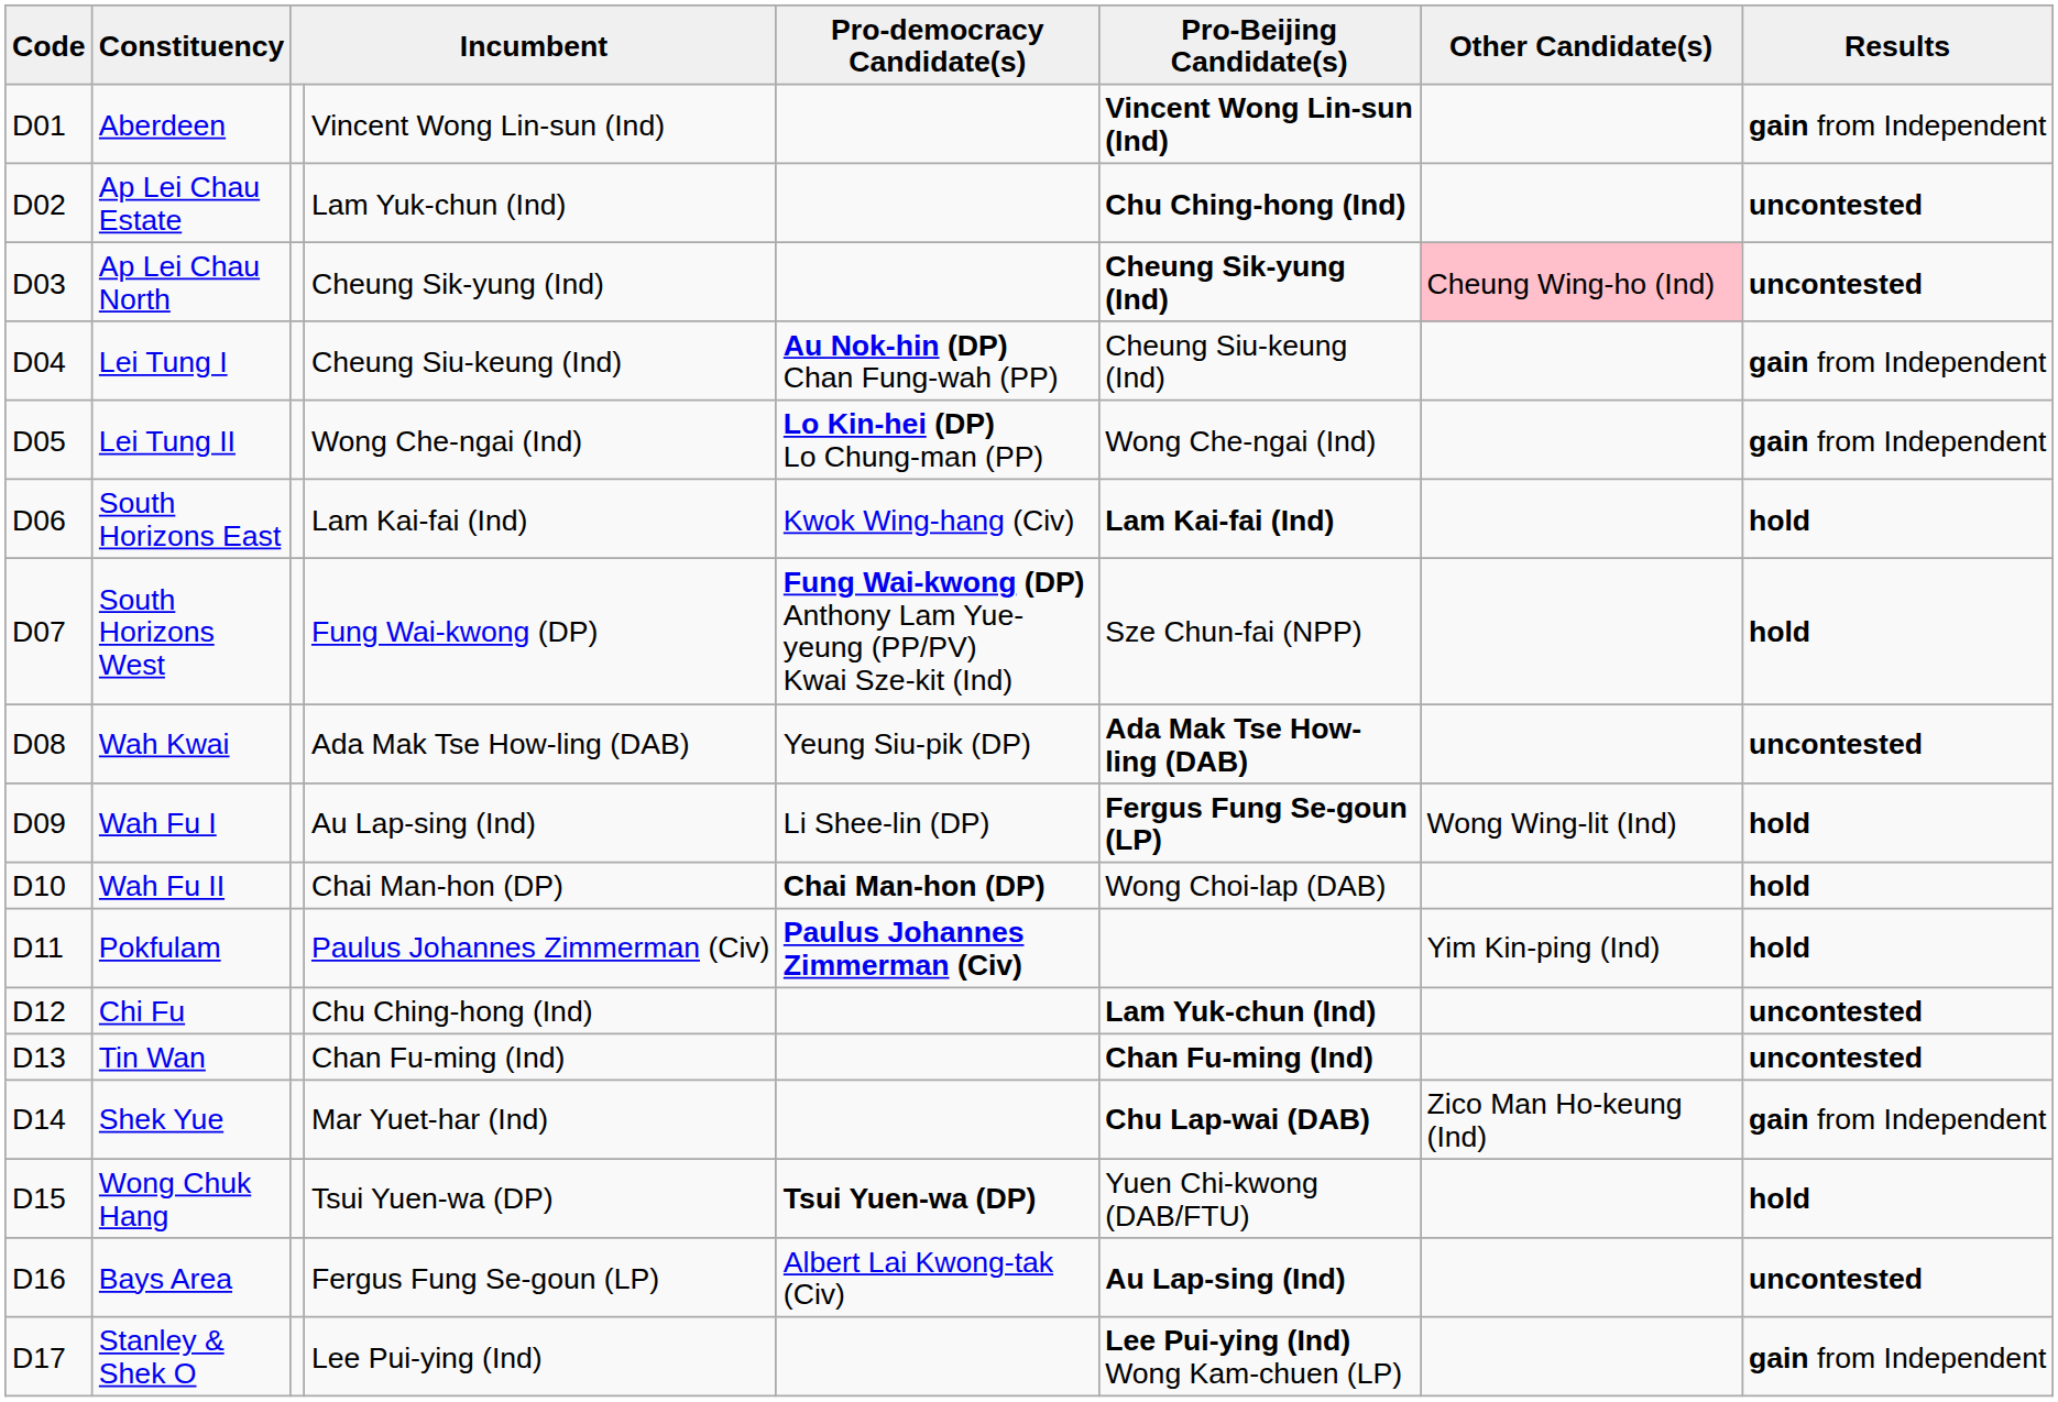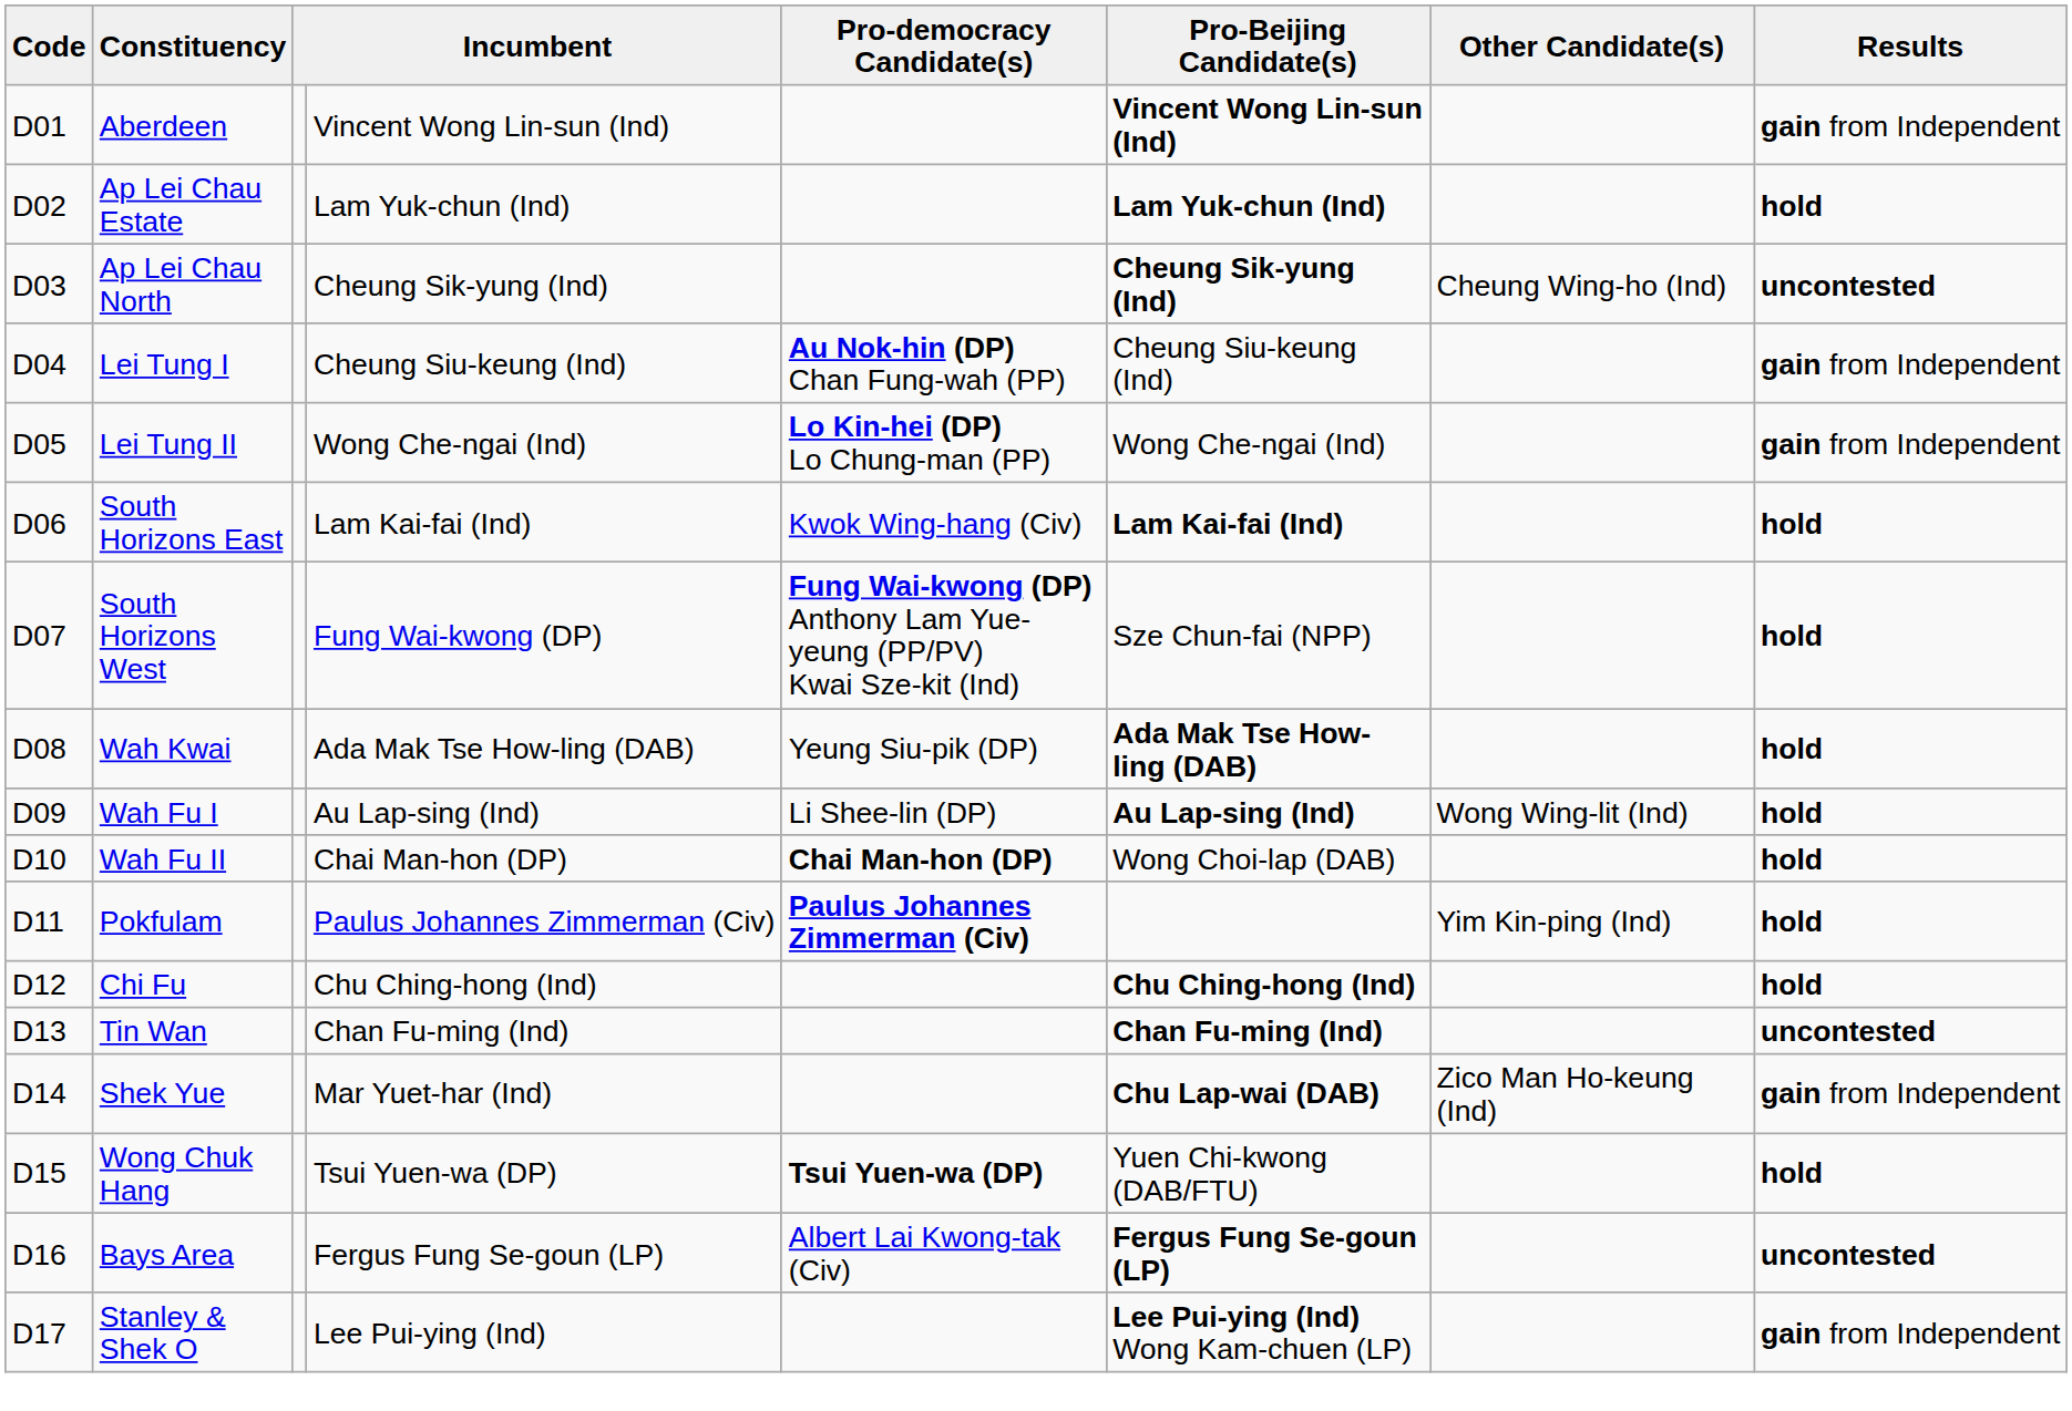Ap Lei Chau Estate | Pro-Beijing Candidate(s): Chu Ching-hong (Ind) -> Lam Yuk-chun (Ind)
Ap Lei Chau Estate | column 8: uncontested -> hold
Ap Lei Chau North | Other Candidate(s): pink background -> no background
Wah Kwai | column 8: uncontested -> hold
Wah Fu I | Pro-Beijing Candidate(s): Fergus Fung Se-goun (LP) -> Au Lap-sing (Ind)
Chi Fu | Pro-Beijing Candidate(s): Lam Yuk-chun (Ind) -> Chu Ching-hong (Ind)
Chi Fu | column 8: uncontested -> hold
Bays Area | Pro-Beijing Candidate(s): Au Lap-sing (Ind) -> Fergus Fung Se-goun (LP)
